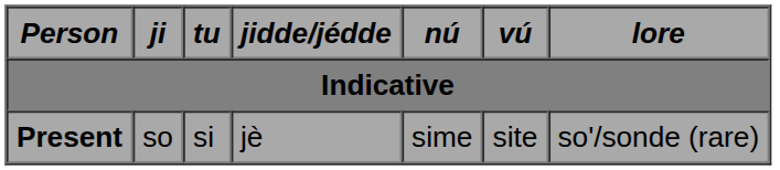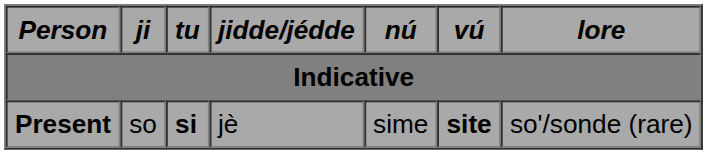Present | tu: normal -> bold
Present | vú: normal -> bold
